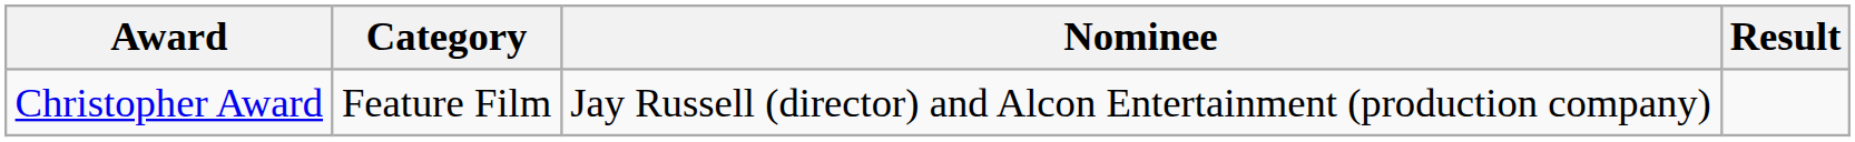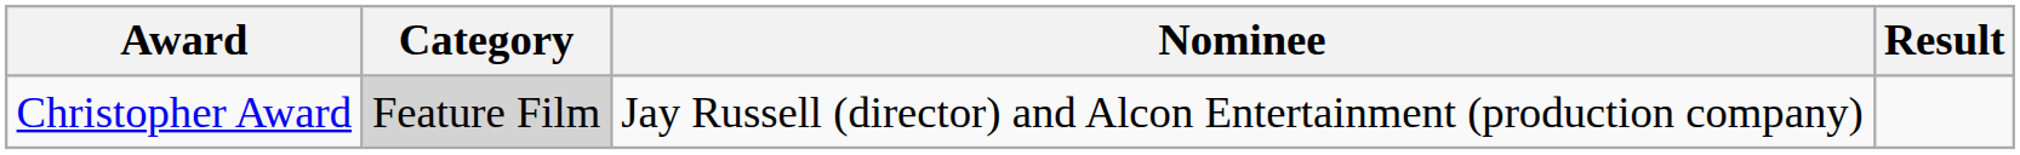Christopher Award | Category: no background -> lightgrey background
